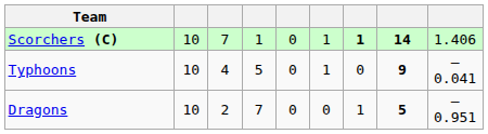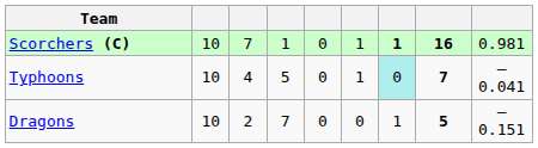Scorchers (C) | column 8: 14 -> 16
Scorchers (C) | column 9: 1.406 -> 0.981
Typhoons | column 7: no background -> paleturquoise background
Typhoons | column 8: 9 -> 7
Dragons | column 9: –0.951 -> –0.151
